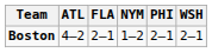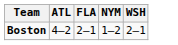- column: PHI | 2–1
